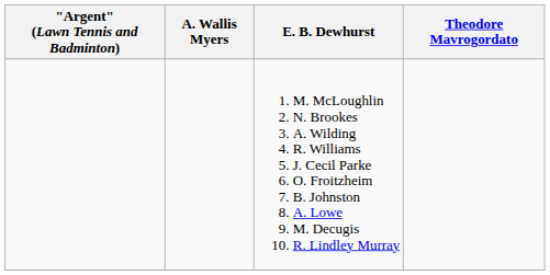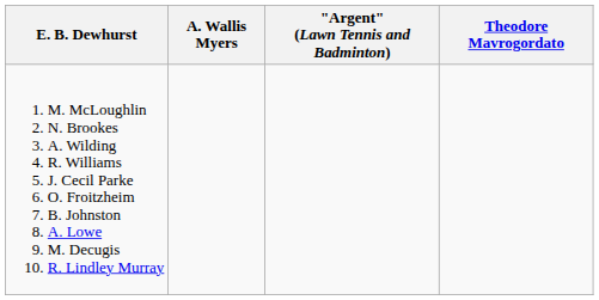columns swapped: E. B. Dewhurst <-> "Argent" (Lawn Tennis and Badminton)
